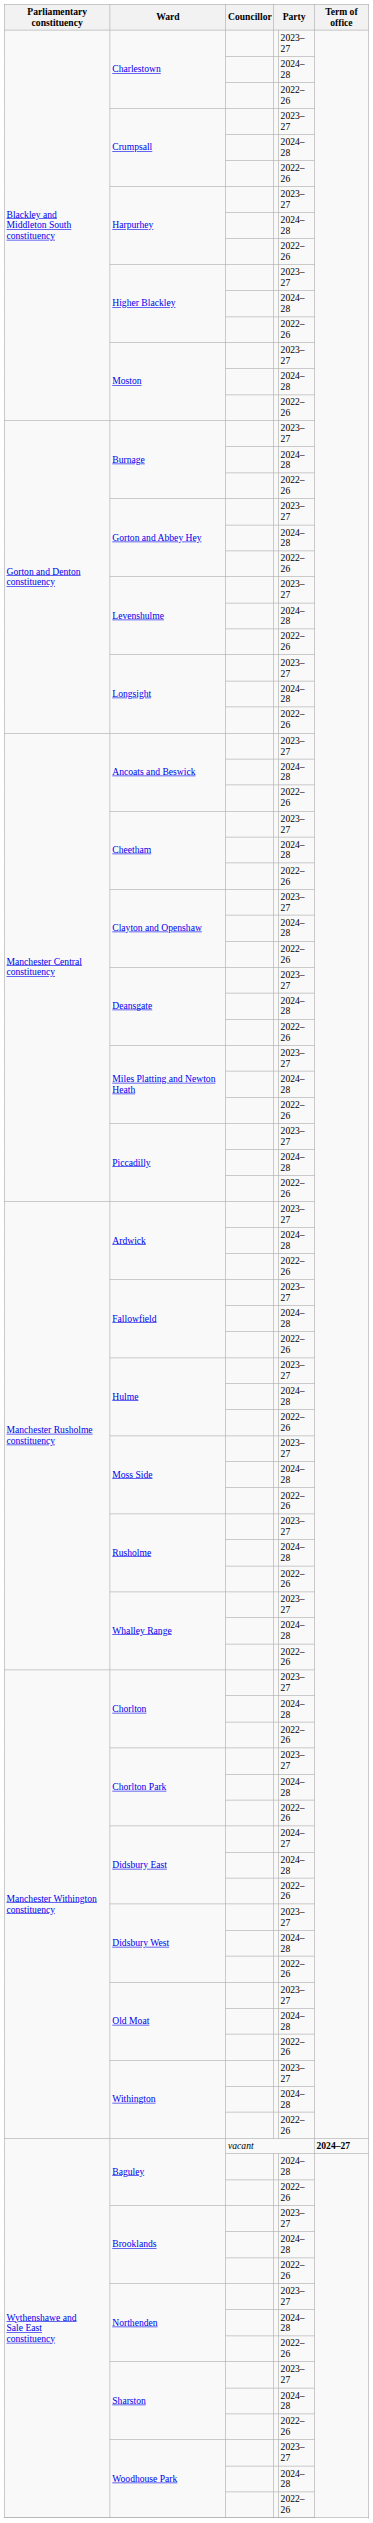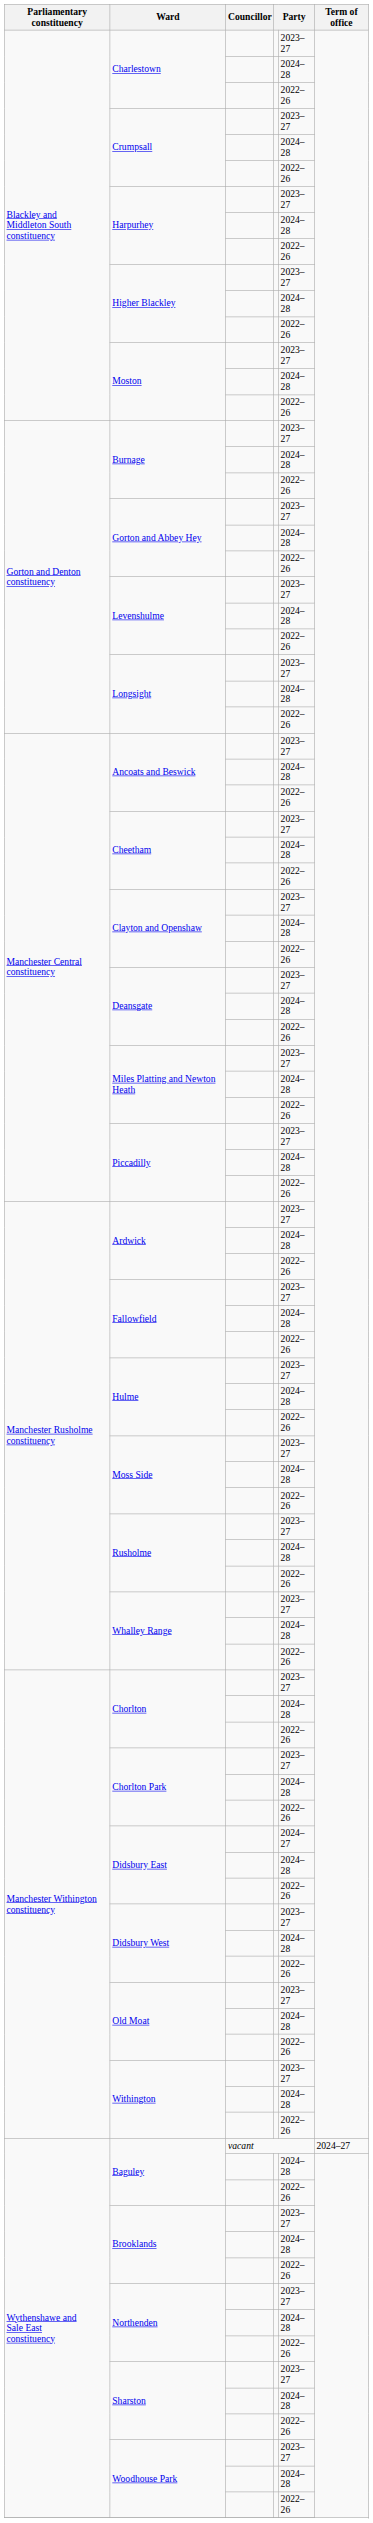Baguley / vacant | Term of office: bold -> normal
